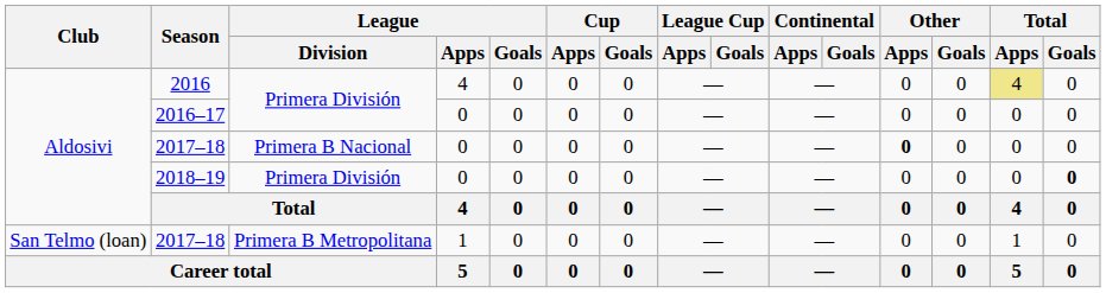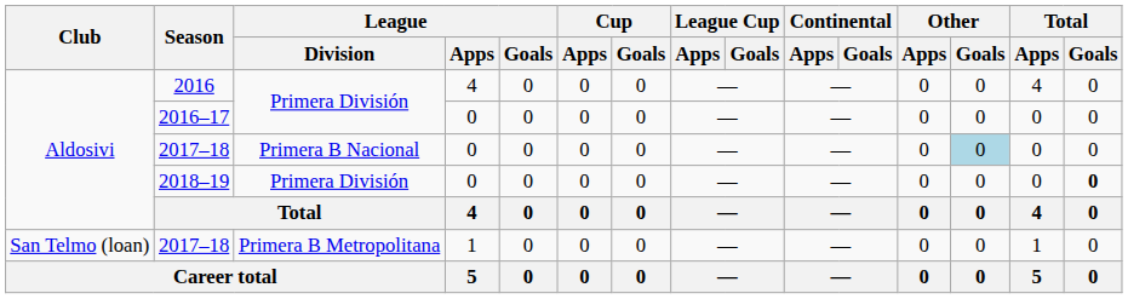2016 | Total / Apps: khaki background -> no background
2017–18 / Primera B Nacional | Other / Apps: bold -> normal
2017–18 / Primera B Nacional | Other / Goals: no background -> lightblue background
